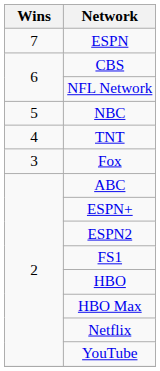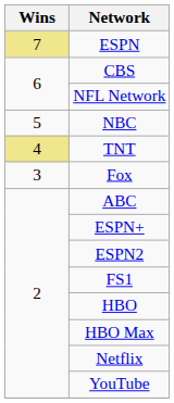ESPN | Wins: no background -> khaki background
TNT | Wins: no background -> khaki background
